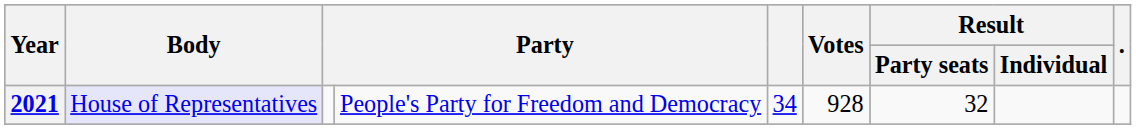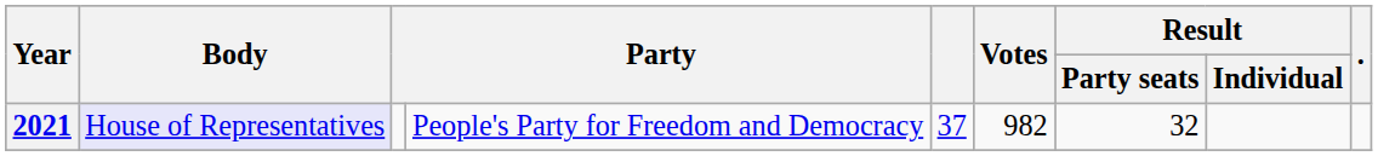2021 | column 5: 34 -> 37
2021 | Votes: 928 -> 982
